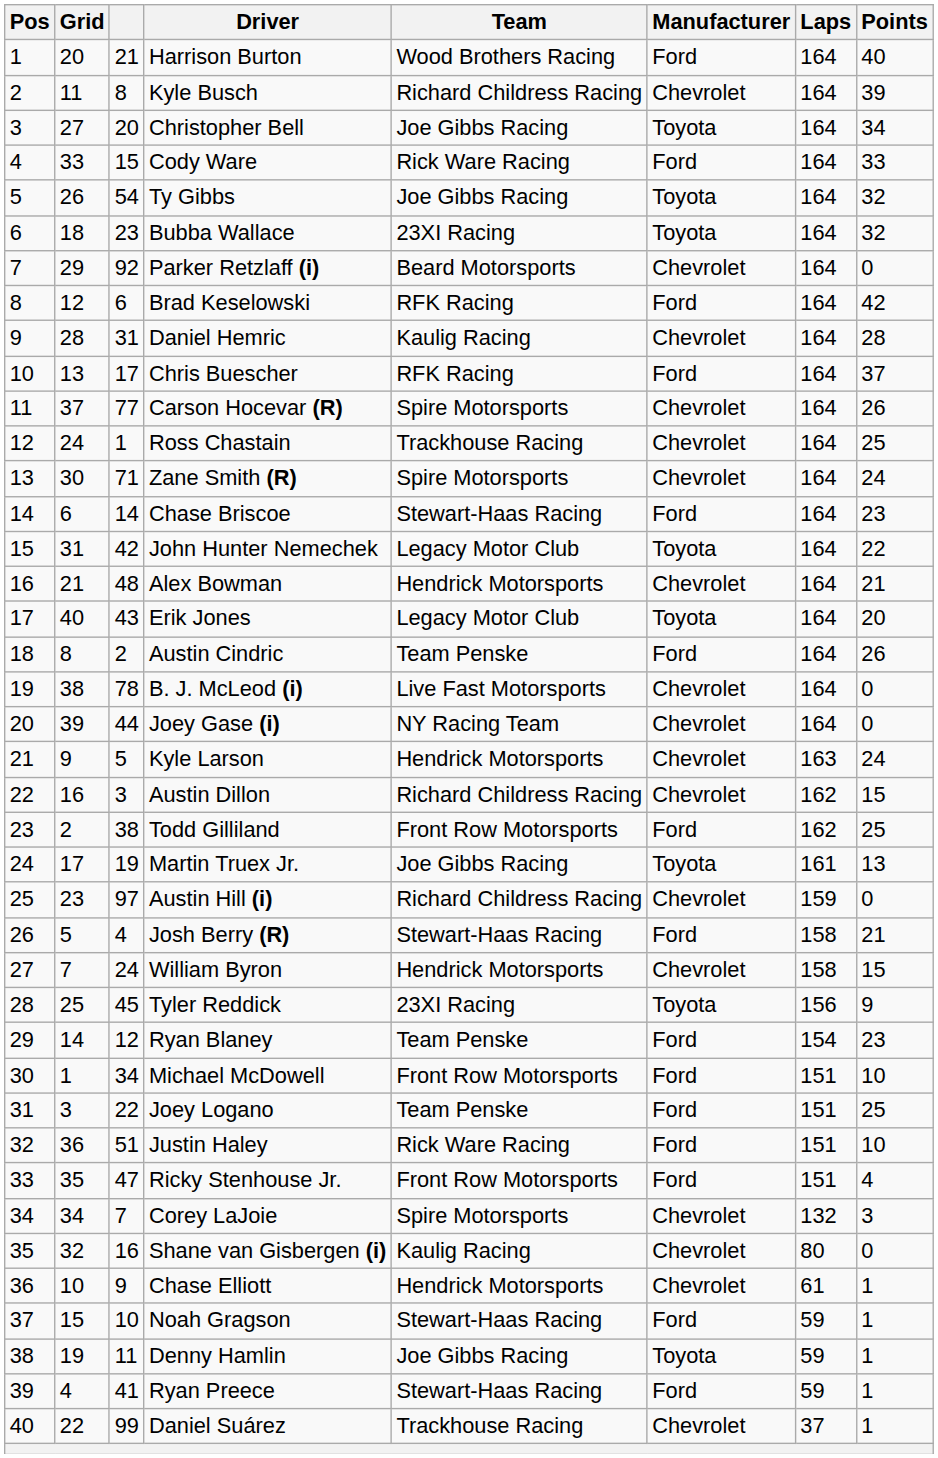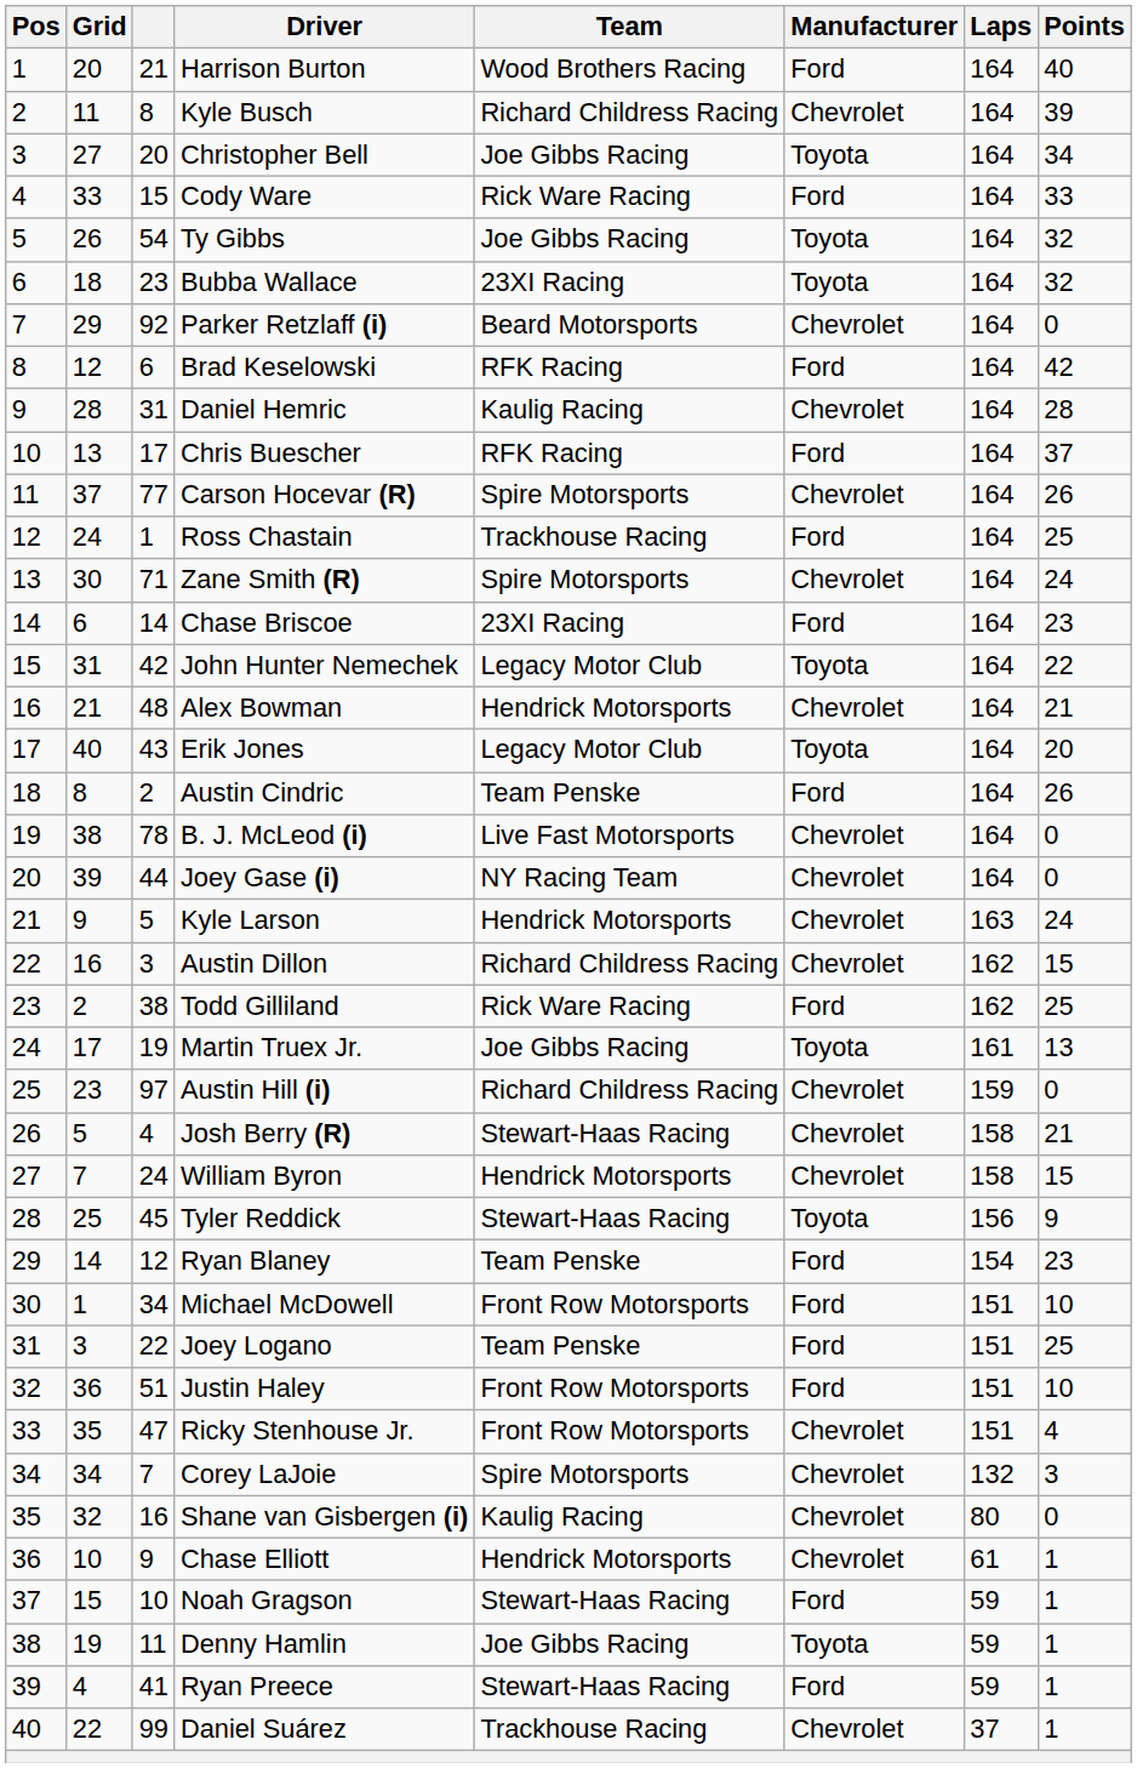Ross Chastain | Manufacturer: Chevrolet -> Ford
Chase Briscoe | Team: Stewart-Haas Racing -> 23XI Racing
Todd Gilliland | Team: Front Row Motorsports -> Rick Ware Racing
Josh Berry (R) | Manufacturer: Ford -> Chevrolet
Tyler Reddick | Team: 23XI Racing -> Stewart-Haas Racing
Justin Haley | Team: Rick Ware Racing -> Front Row Motorsports
Ricky Stenhouse Jr. | Manufacturer: Ford -> Chevrolet
